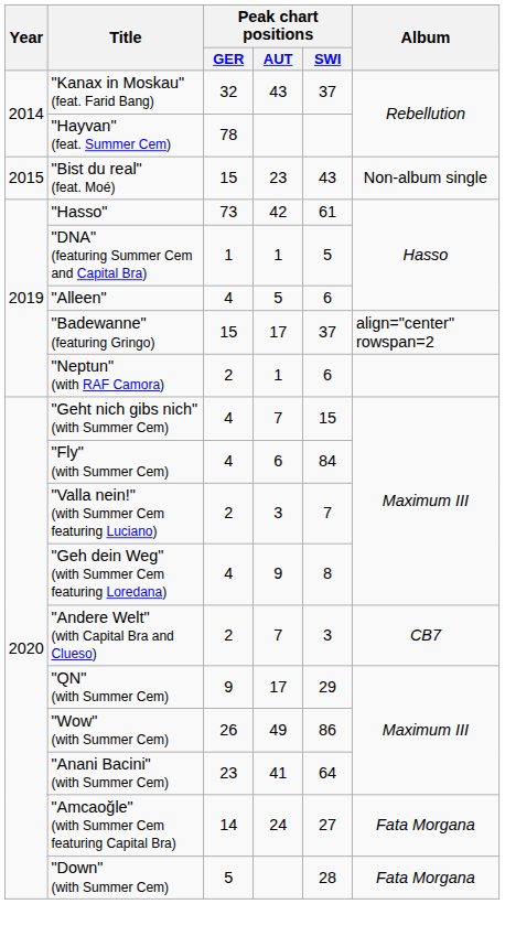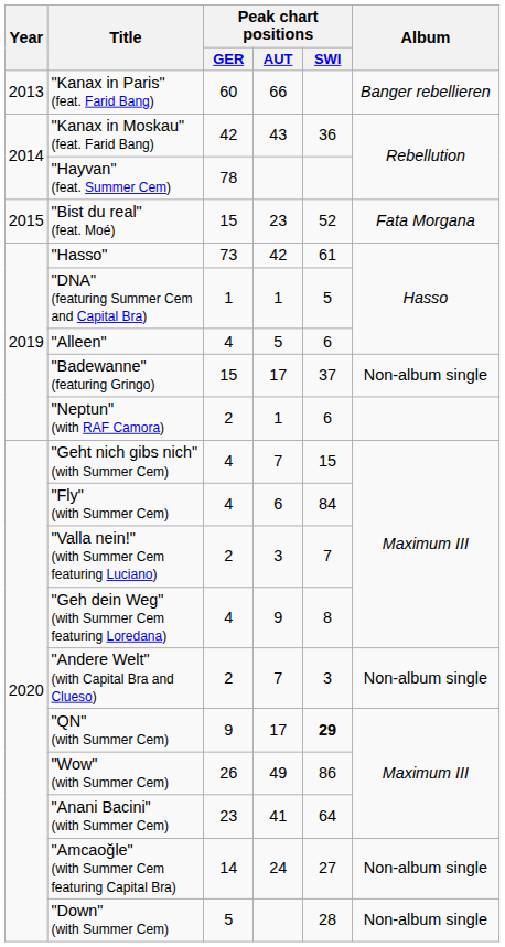+ row: 2013 | "Kanax in Paris" (feat. Farid Bang) | 60 | 66 | Banger rebellieren
"Kanax in Moskau" (feat. Farid Bang) | Peak chart positions / GER: 32 -> 42
"Kanax in Moskau" (feat. Farid Bang) | Peak chart positions / SWI: 37 -> 36
"Bist du real" (feat. Moé) | Peak chart positions / SWI: 43 -> 52
"Bist du real" (feat. Moé) | Album: Non-album single -> Fata Morgana
"Badewanne" (featuring Gringo) | Album: align="center" rowspan=2 -> Non-album single
"Andere Welt" (with Capital Bra and Clueso) | Album: CB7 -> Non-album single
"QN" (with Summer Cem) | Peak chart positions / SWI: normal -> bold
"Amcaoğle" (with Summer Cem featuring Capital Bra) | Album: Fata Morgana -> Non-album single
"Down" (with Summer Cem) | Album: Fata Morgana -> Non-album single
